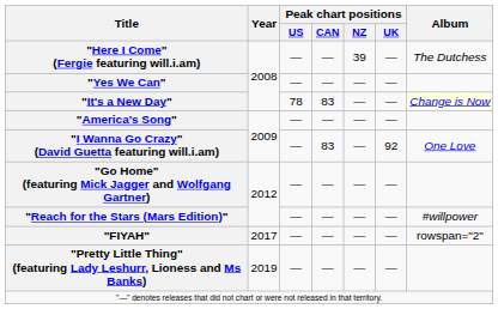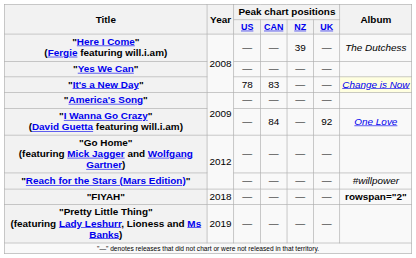"I Wanna Go Crazy" (David Guetta featuring will.i.am) | Peak chart positions / CAN: 83 -> 84
"FIYAH" | Year: 2017 -> 2018
"FIYAH" | Album: normal -> bold
